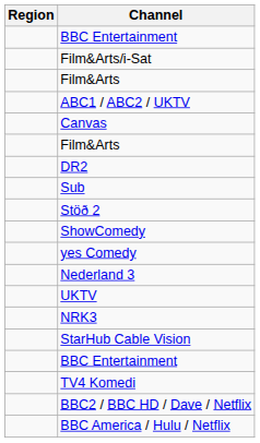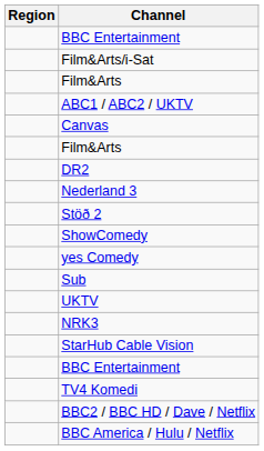row 9 | Channel: Sub -> Nederland 3
row 13 | Channel: Nederland 3 -> Sub
